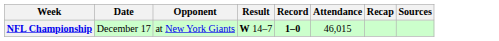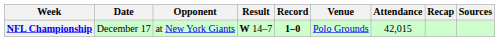+ column: Venue | Polo Grounds
NFL Championship | Attendance: 46,015 -> 42,015
